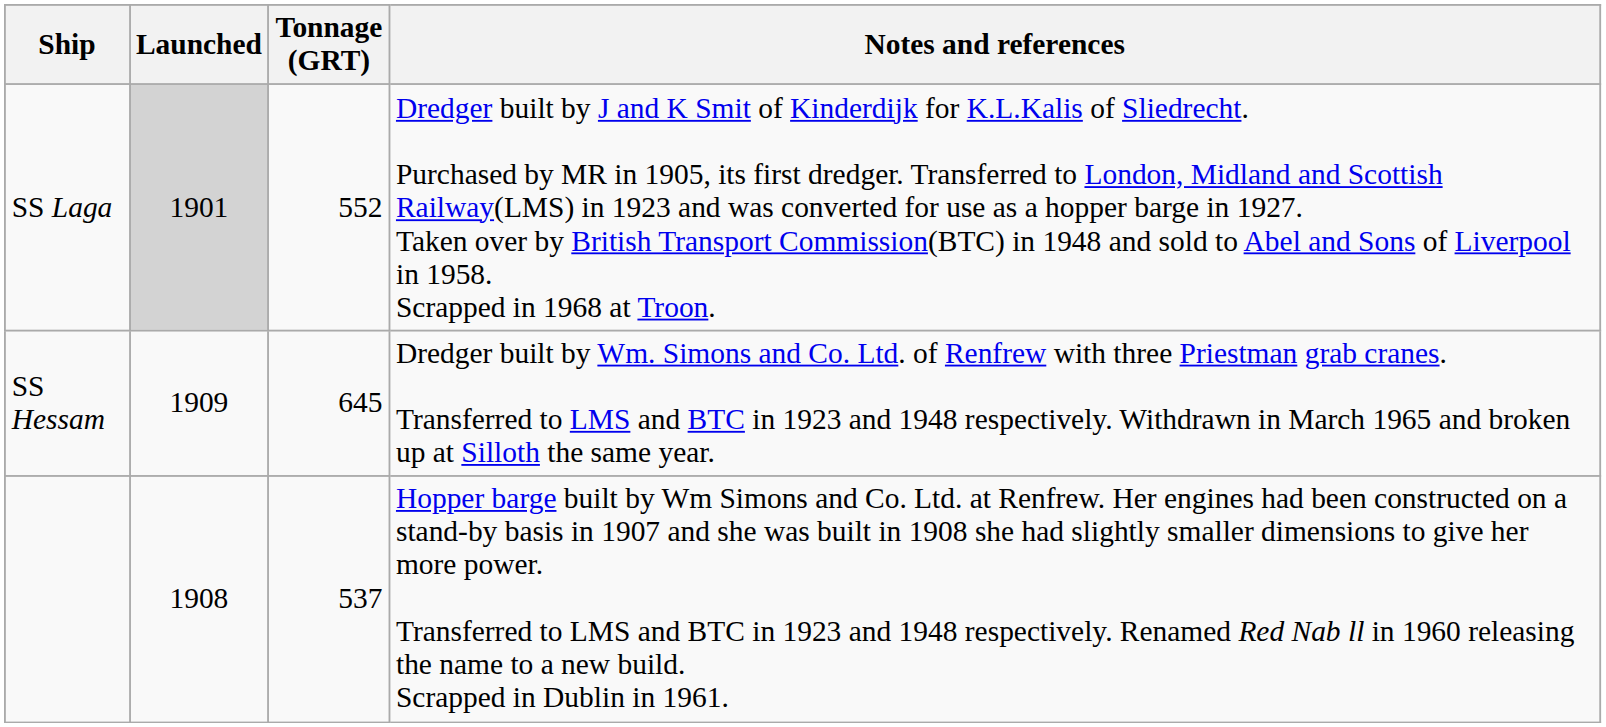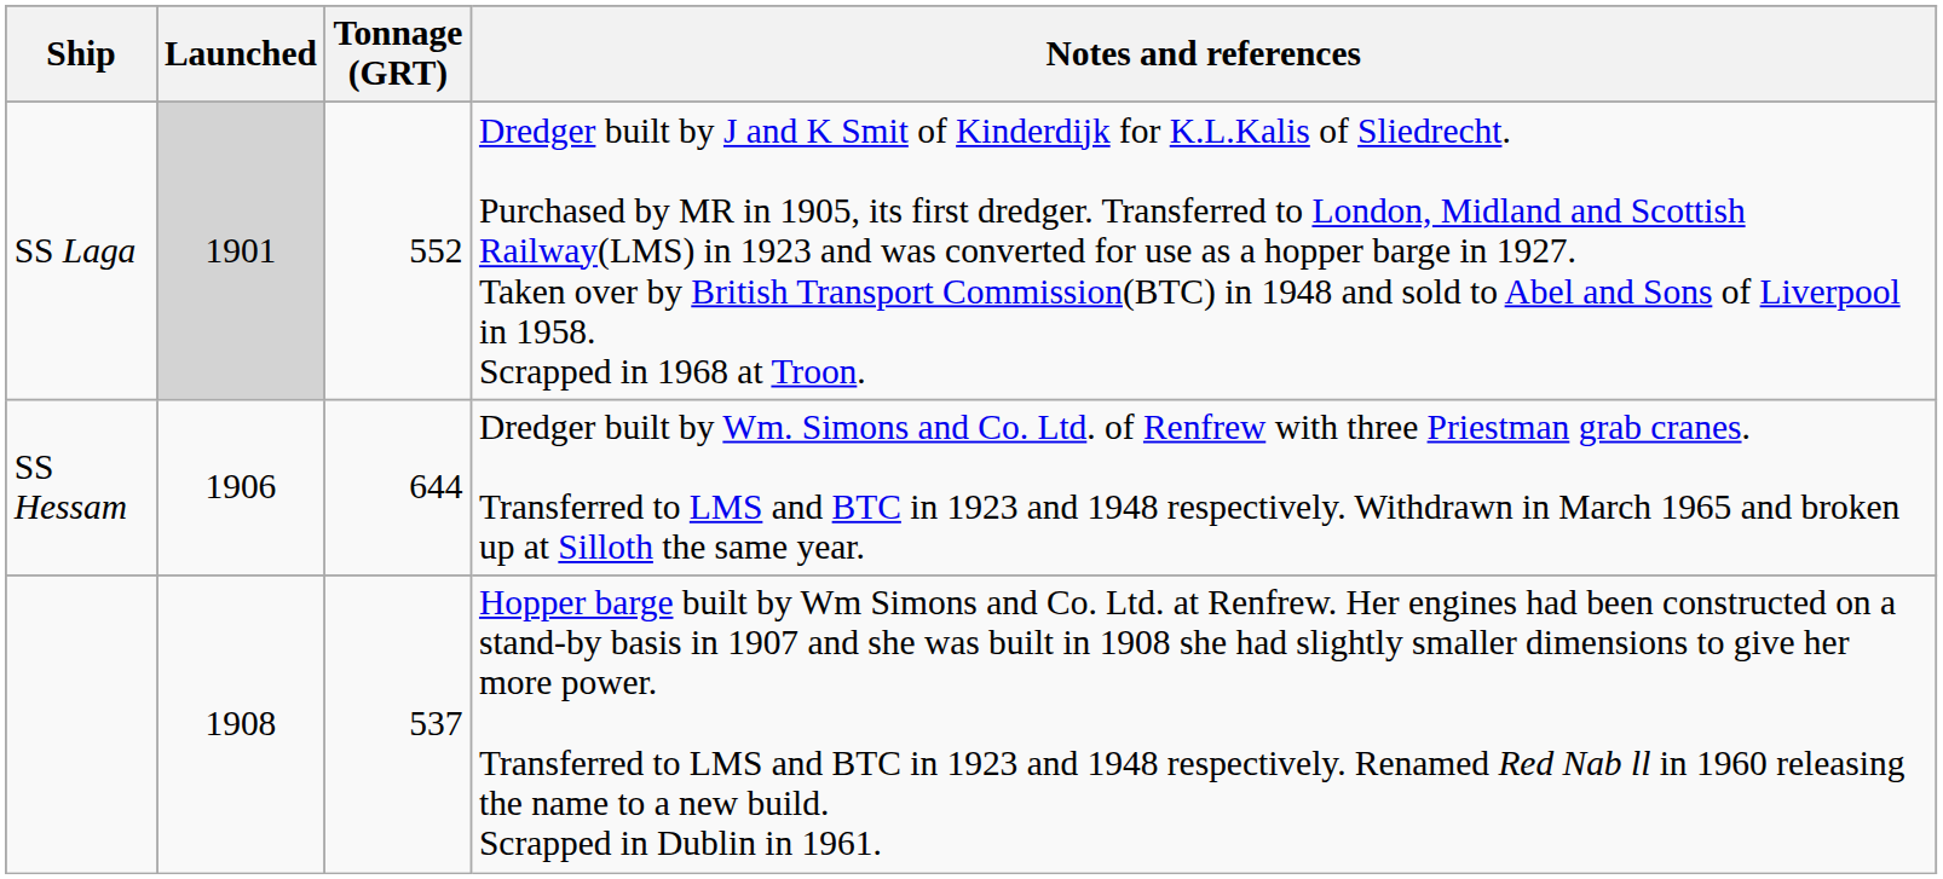SS Hessam | Launched: 1909 -> 1906
SS Hessam | Tonnage (GRT): 645 -> 644
